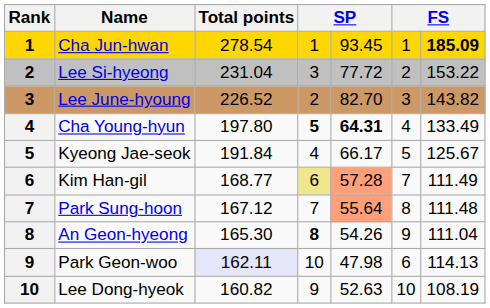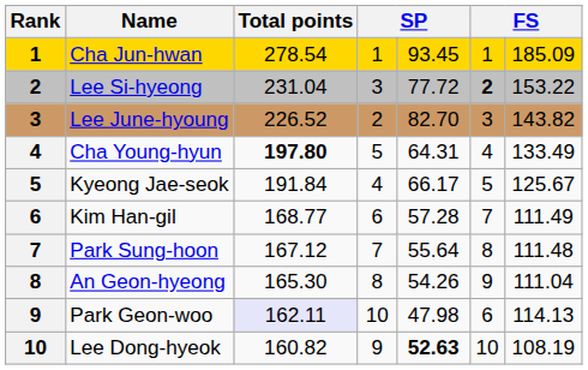Cha Jun-hwan | column 7: bold -> normal
Lee Si-hyeong | column 6: normal -> bold
Cha Young-hyun | Total points: normal -> bold
Cha Young-hyun | column 4: bold -> normal
Cha Young-hyun | column 5: bold -> normal
Kim Han-gil | column 4: khaki background -> no background
Kim Han-gil | column 5: lightsalmon background -> no background
Park Sung-hoon | column 5: lightsalmon background -> no background
An Geon-hyeong | column 4: bold -> normal
Lee Dong-hyeok | column 5: normal -> bold
